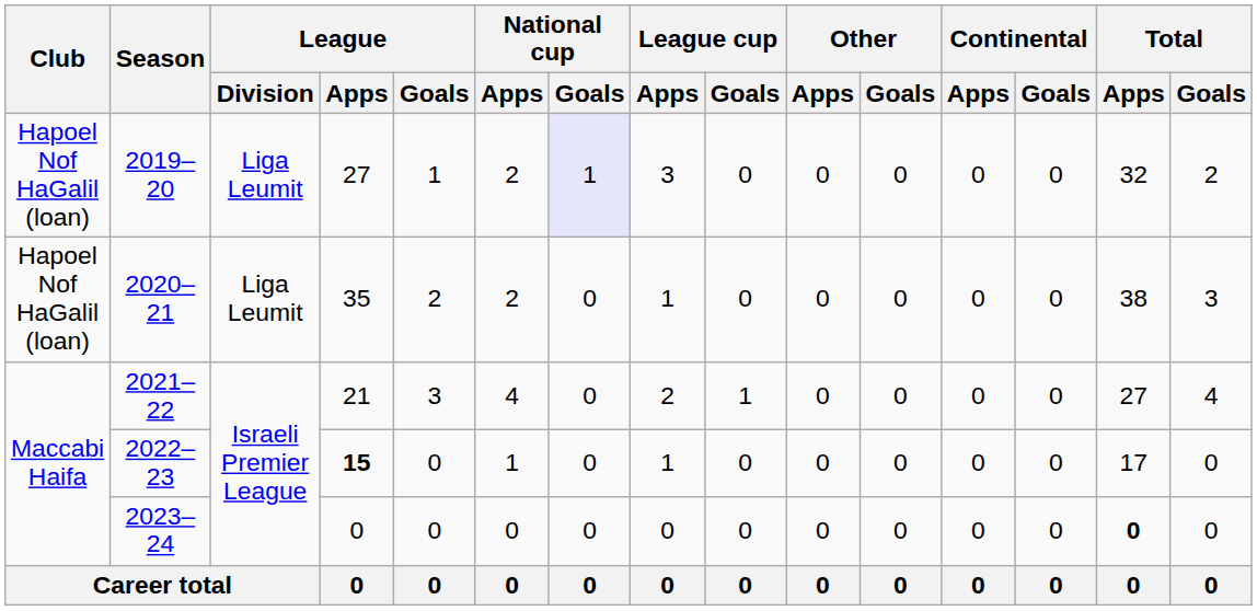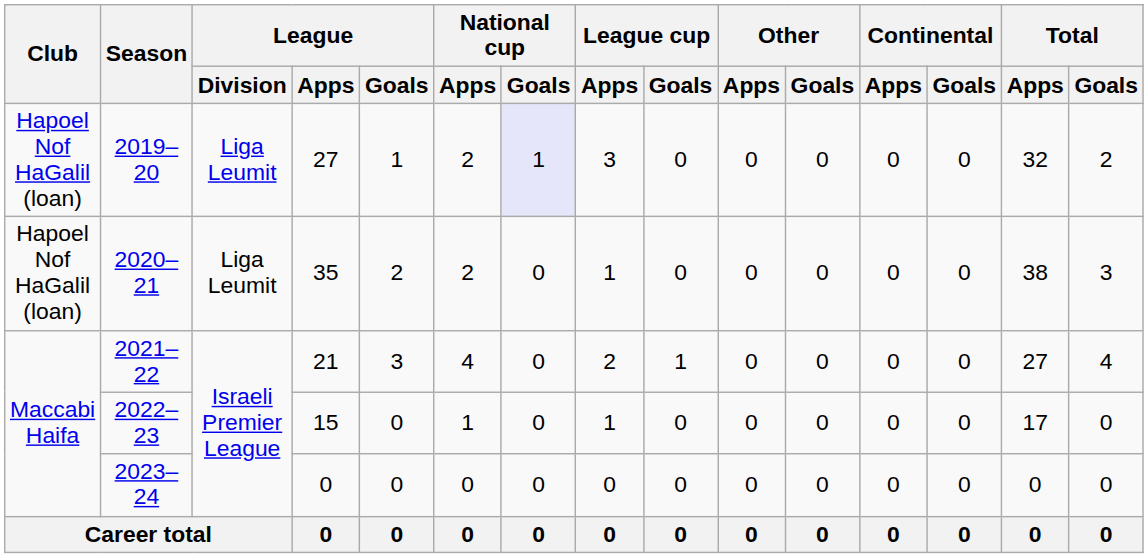2022–23 | League / Apps: bold -> normal
2023–24 | Total / Apps: bold -> normal
